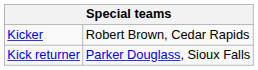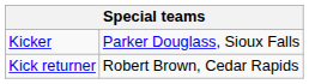Kicker | column 2: Robert Brown, Cedar Rapids -> Parker Douglass, Sioux Falls
Kick returner | column 2: Parker Douglass, Sioux Falls -> Robert Brown, Cedar Rapids
